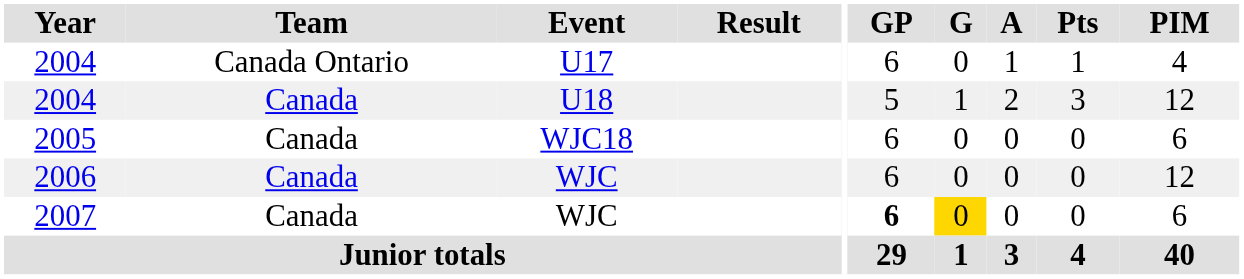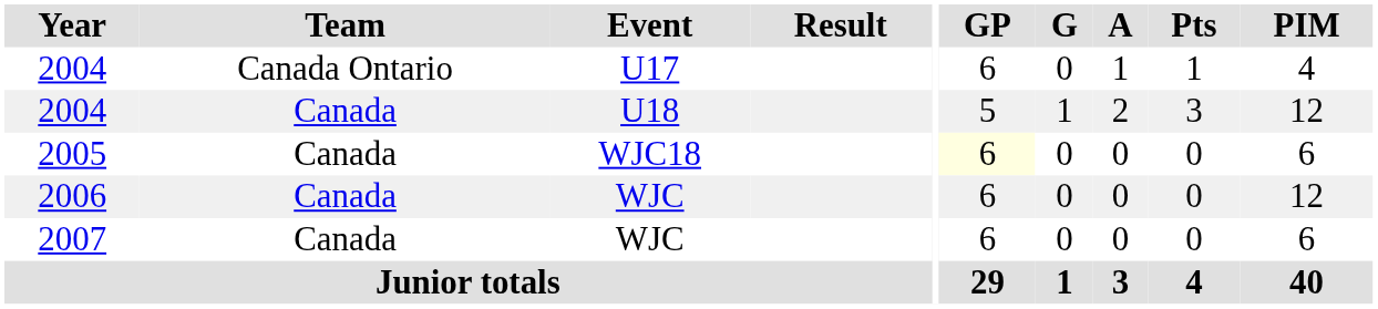2005 | GP: no background -> lightyellow background
2007 | GP: bold -> normal
2007 | G: gold background -> no background
